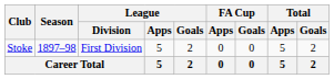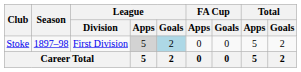Stoke | League / Apps: no background -> lightgrey background
Stoke | League / Goals: no background -> lightblue background
